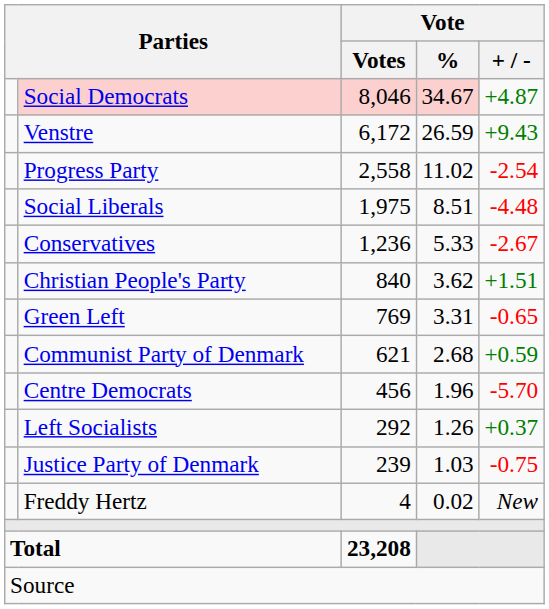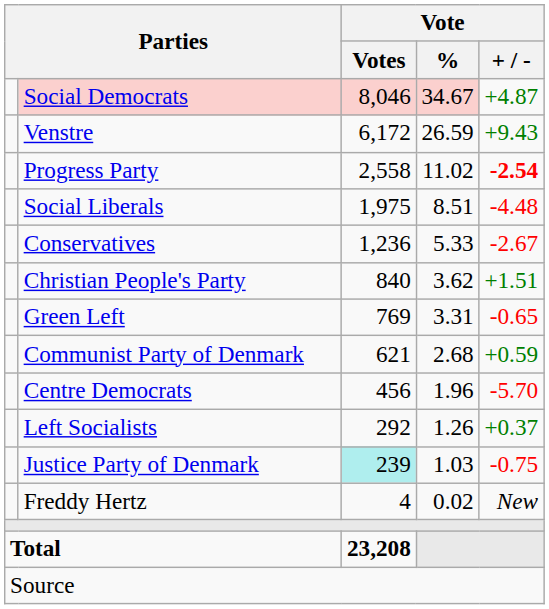Progress Party | Vote / + / -: normal -> bold
Justice Party of Denmark | Vote / Votes: no background -> paleturquoise background
